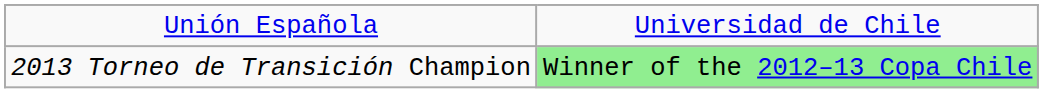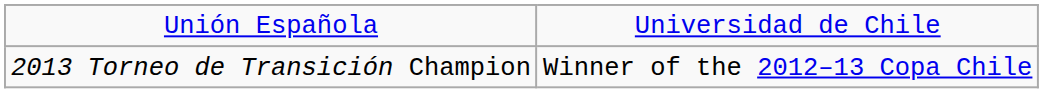2013 Torneo de Transición Champion | column 2: lightgreen background -> no background
